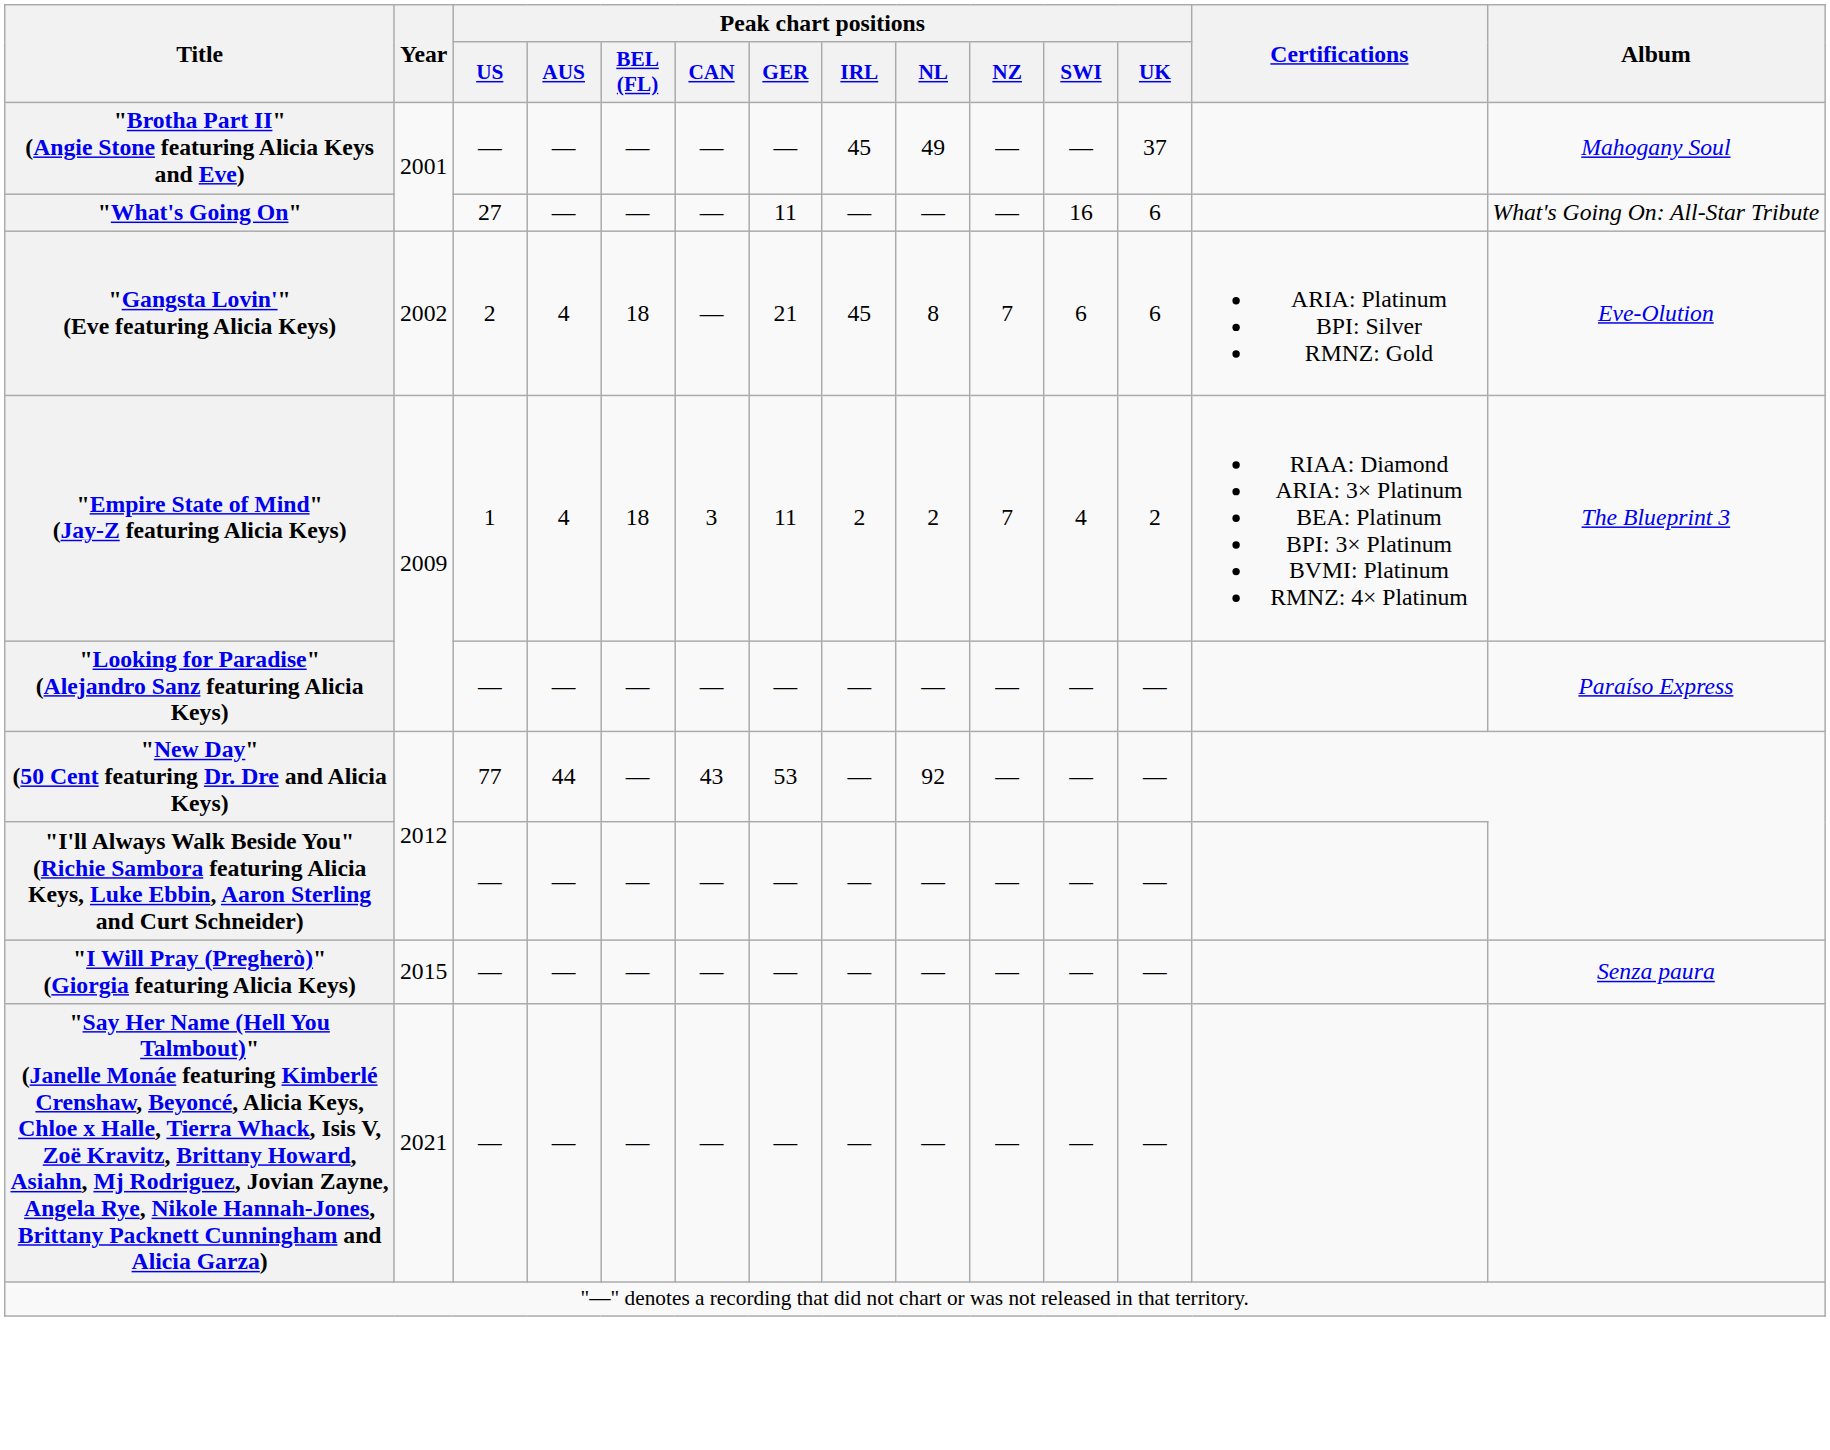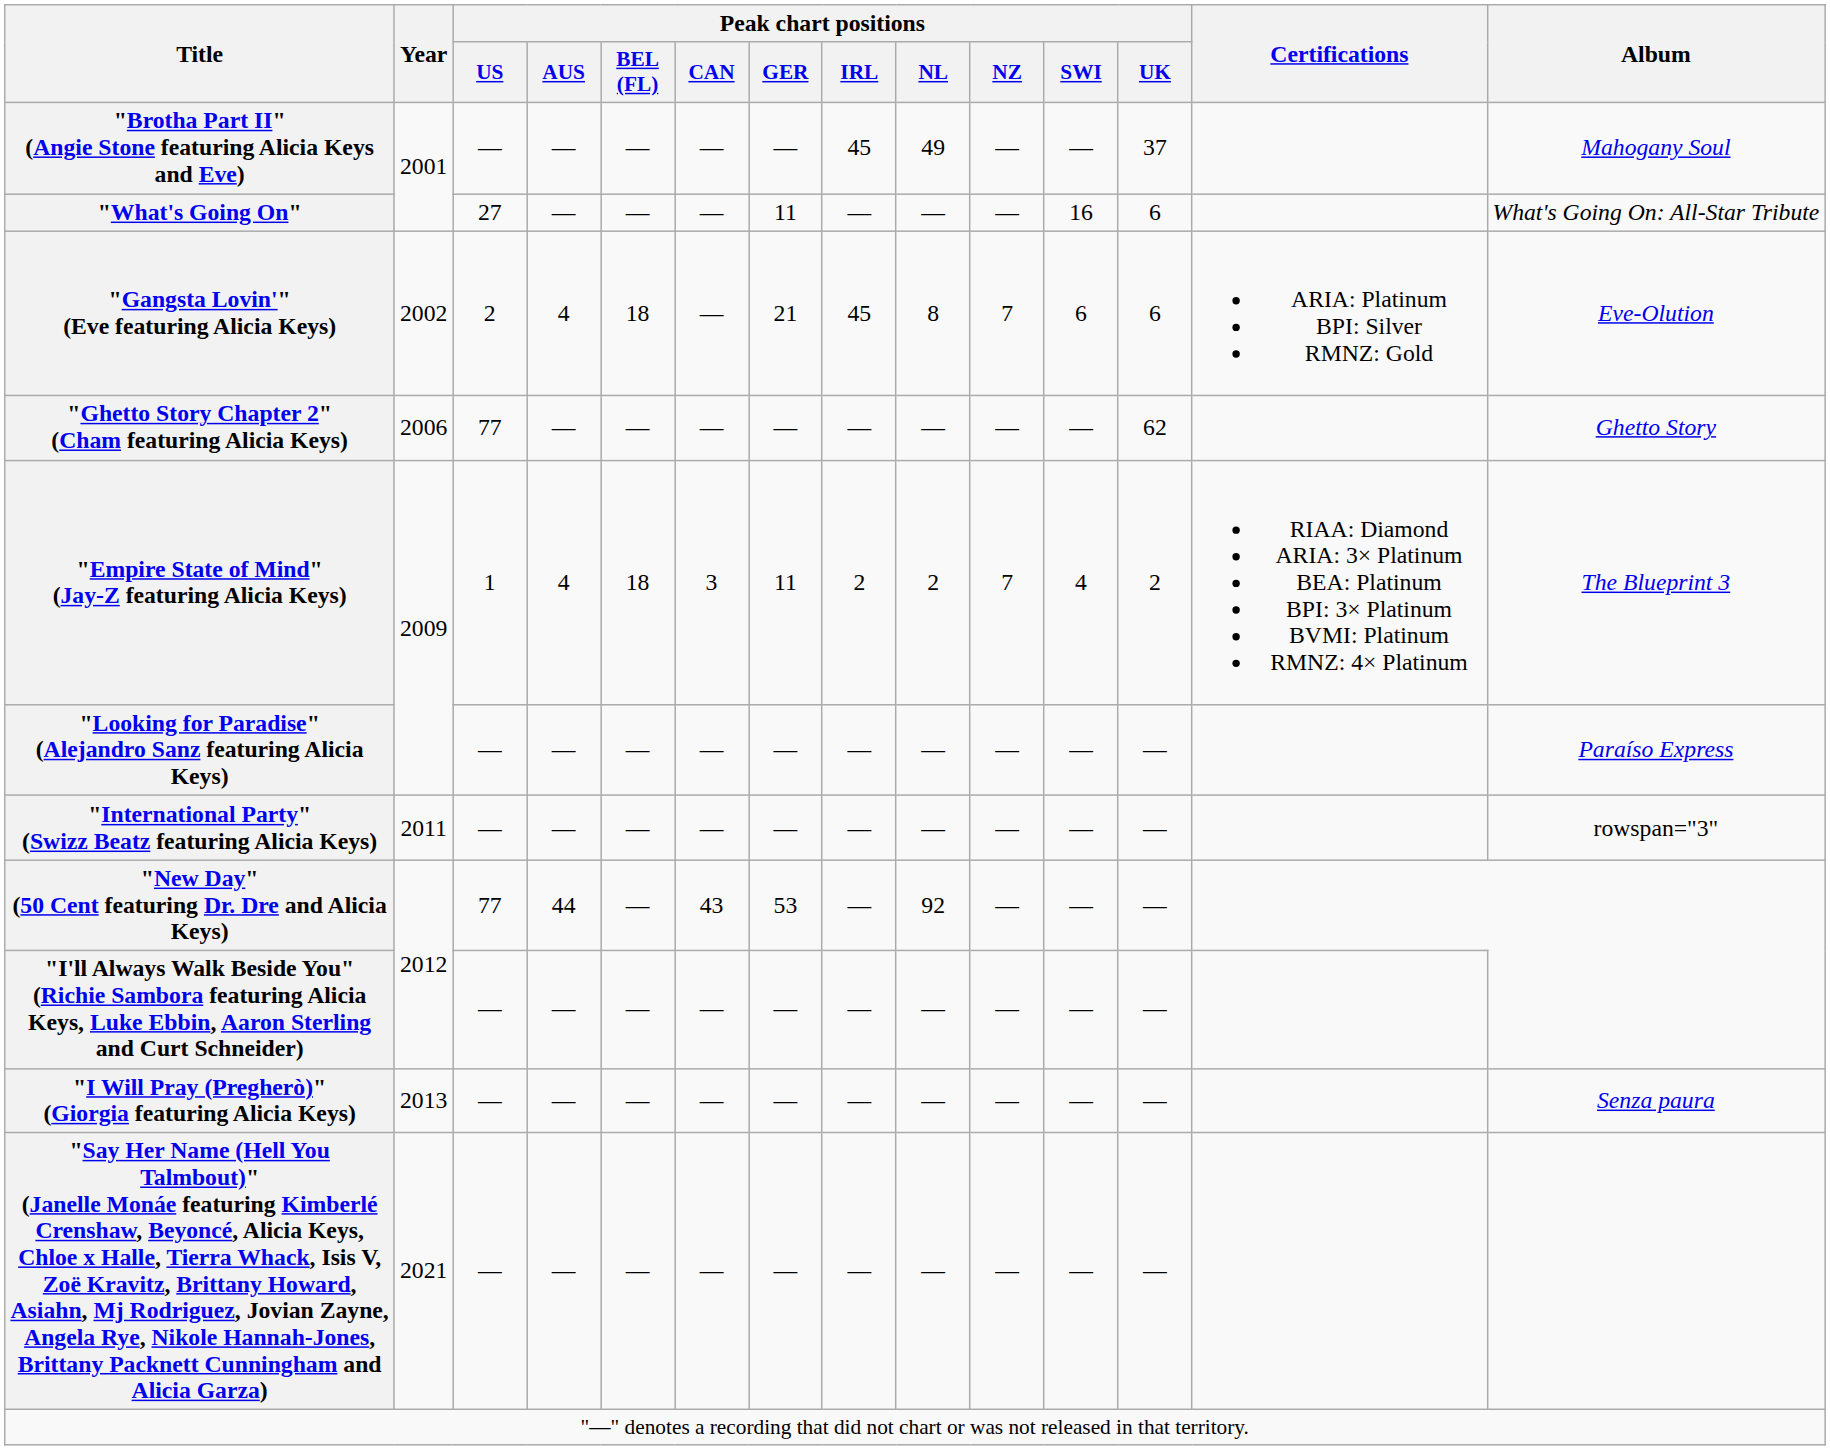+ row: "Ghetto Story Chapter 2" (Cham featuring Alicia Keys) | 2006 | 77 | — | — | — | — | — | — | — | — | 62 | Ghetto Story
+ row: "International Party" (Swizz Beatz featuring Alicia Keys) | 2011 | — | — | — | — | — | — | — | — | — | — | rowspan="3"
"I Will Pray (Pregherò)" (Giorgia featuring Alicia Keys) | Year: 2015 -> 2013
